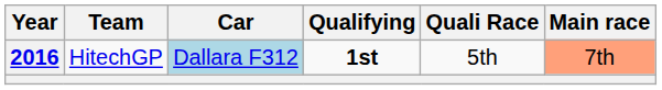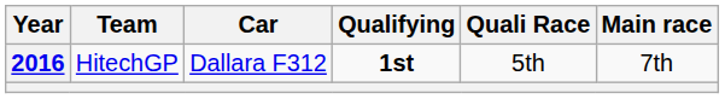2016 | Car: lightblue background -> no background
2016 | Main race: lightsalmon background -> no background
